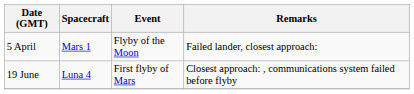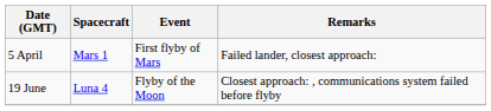5 April | Event: Flyby of the Moon -> First flyby of Mars
19 June | Event: First flyby of Mars -> Flyby of the Moon
